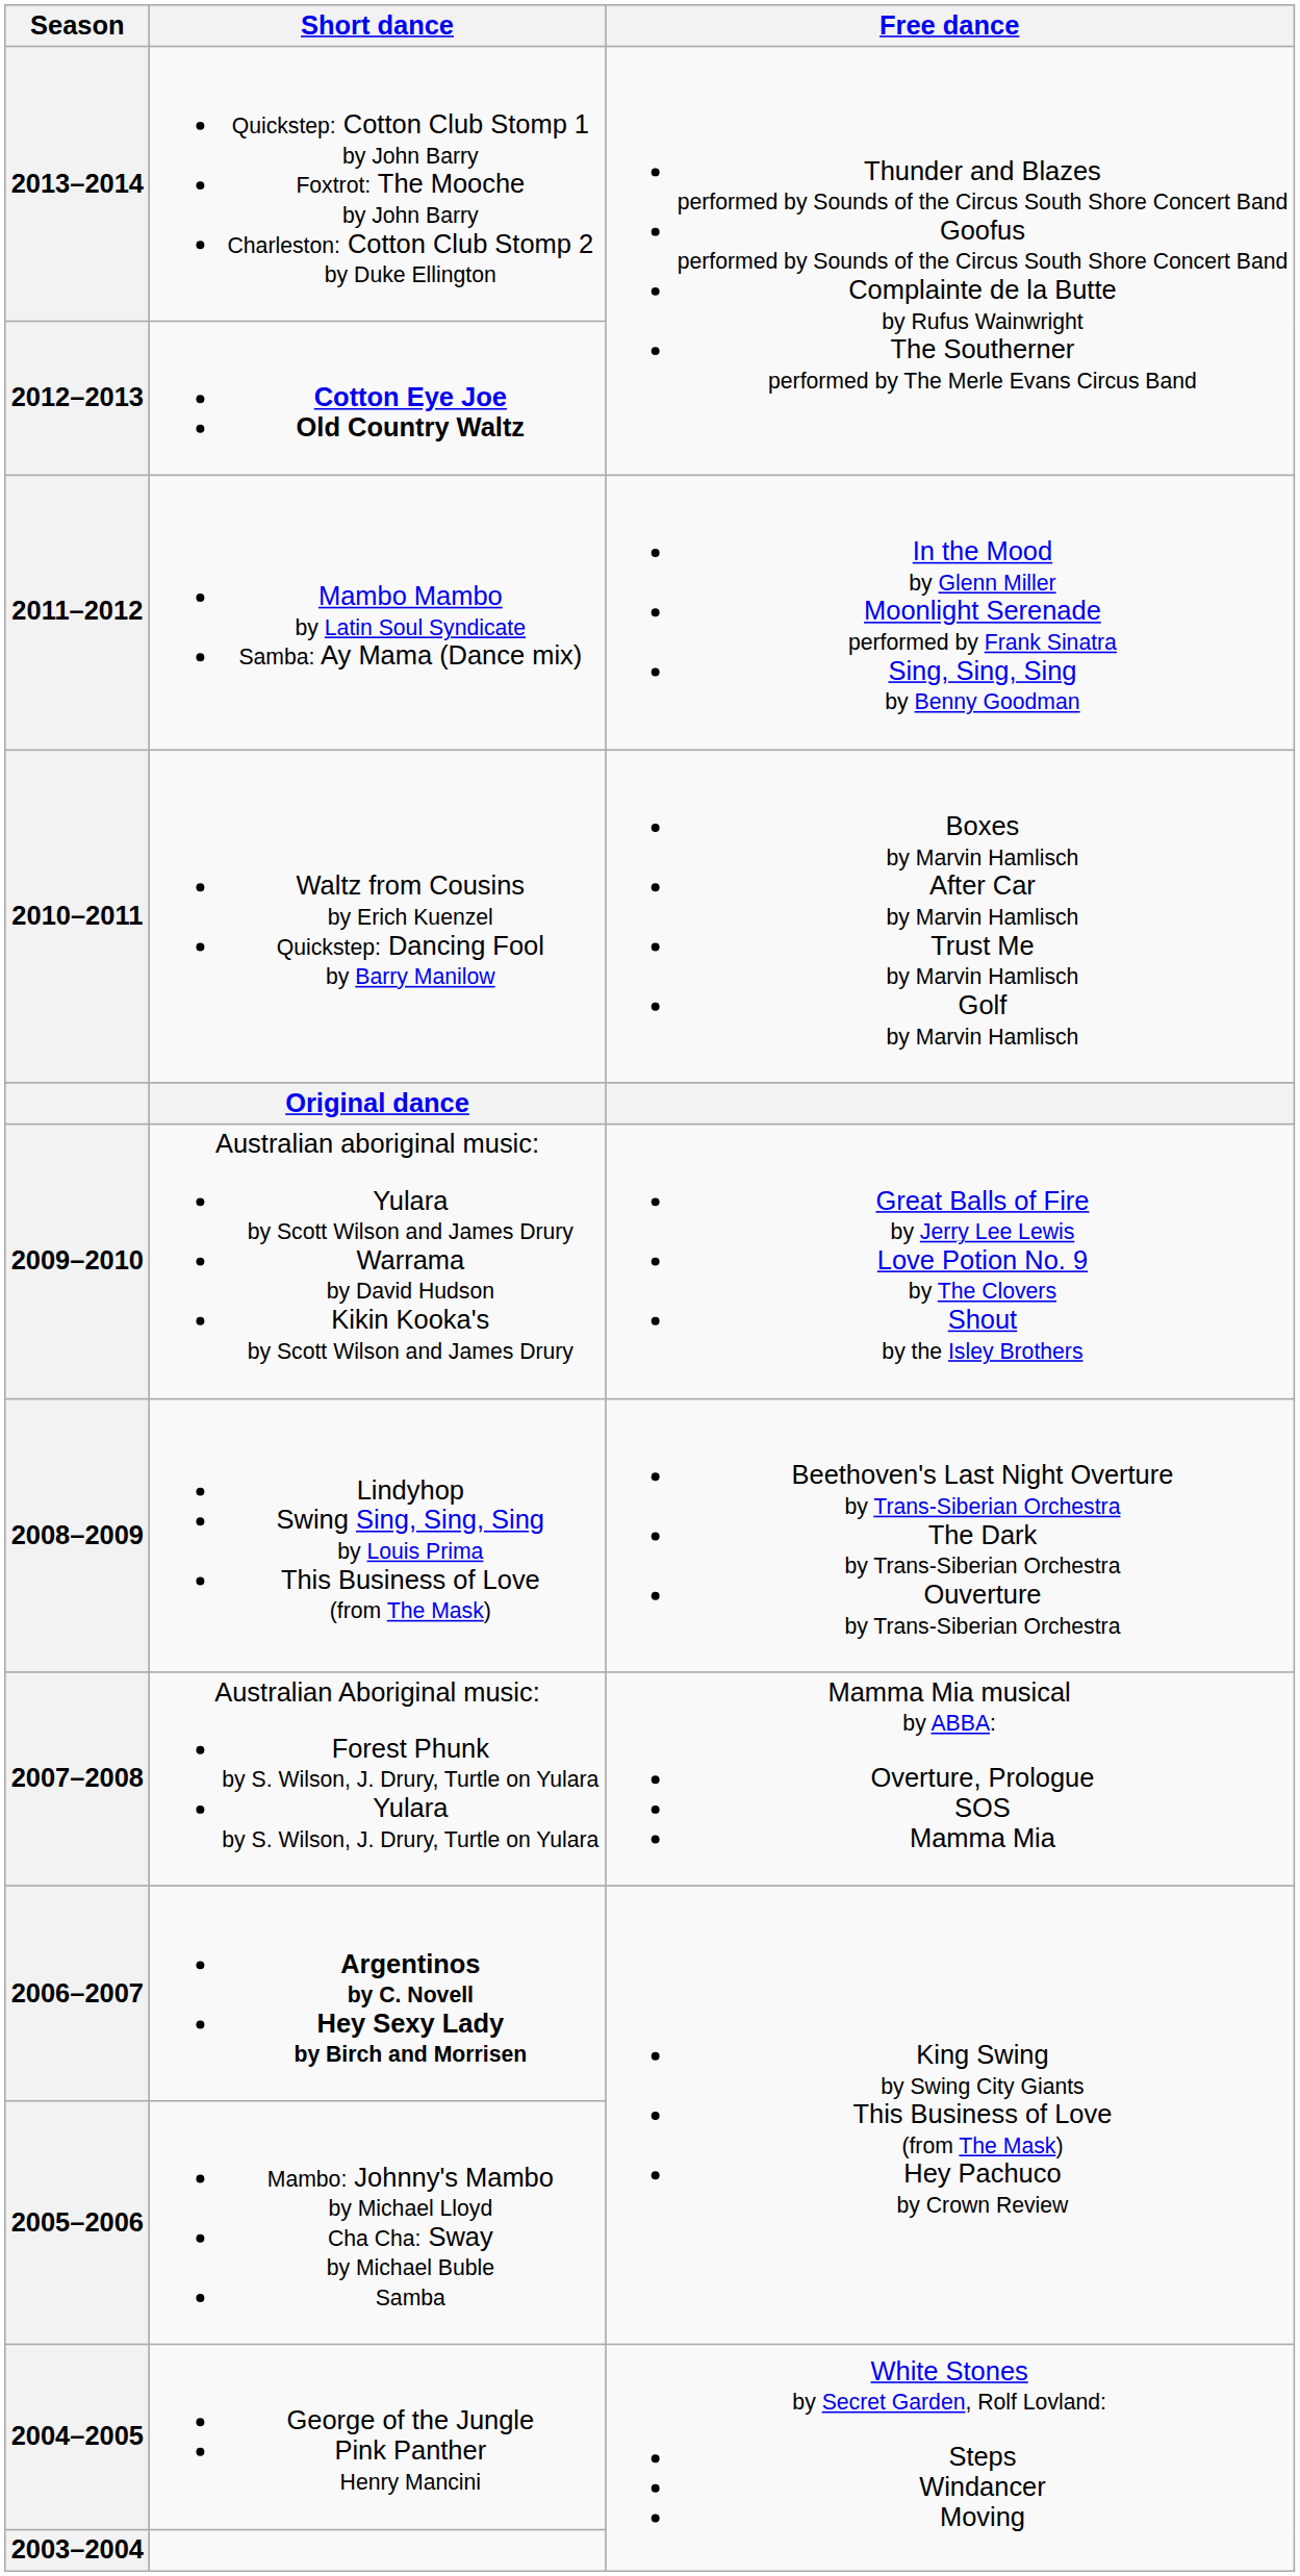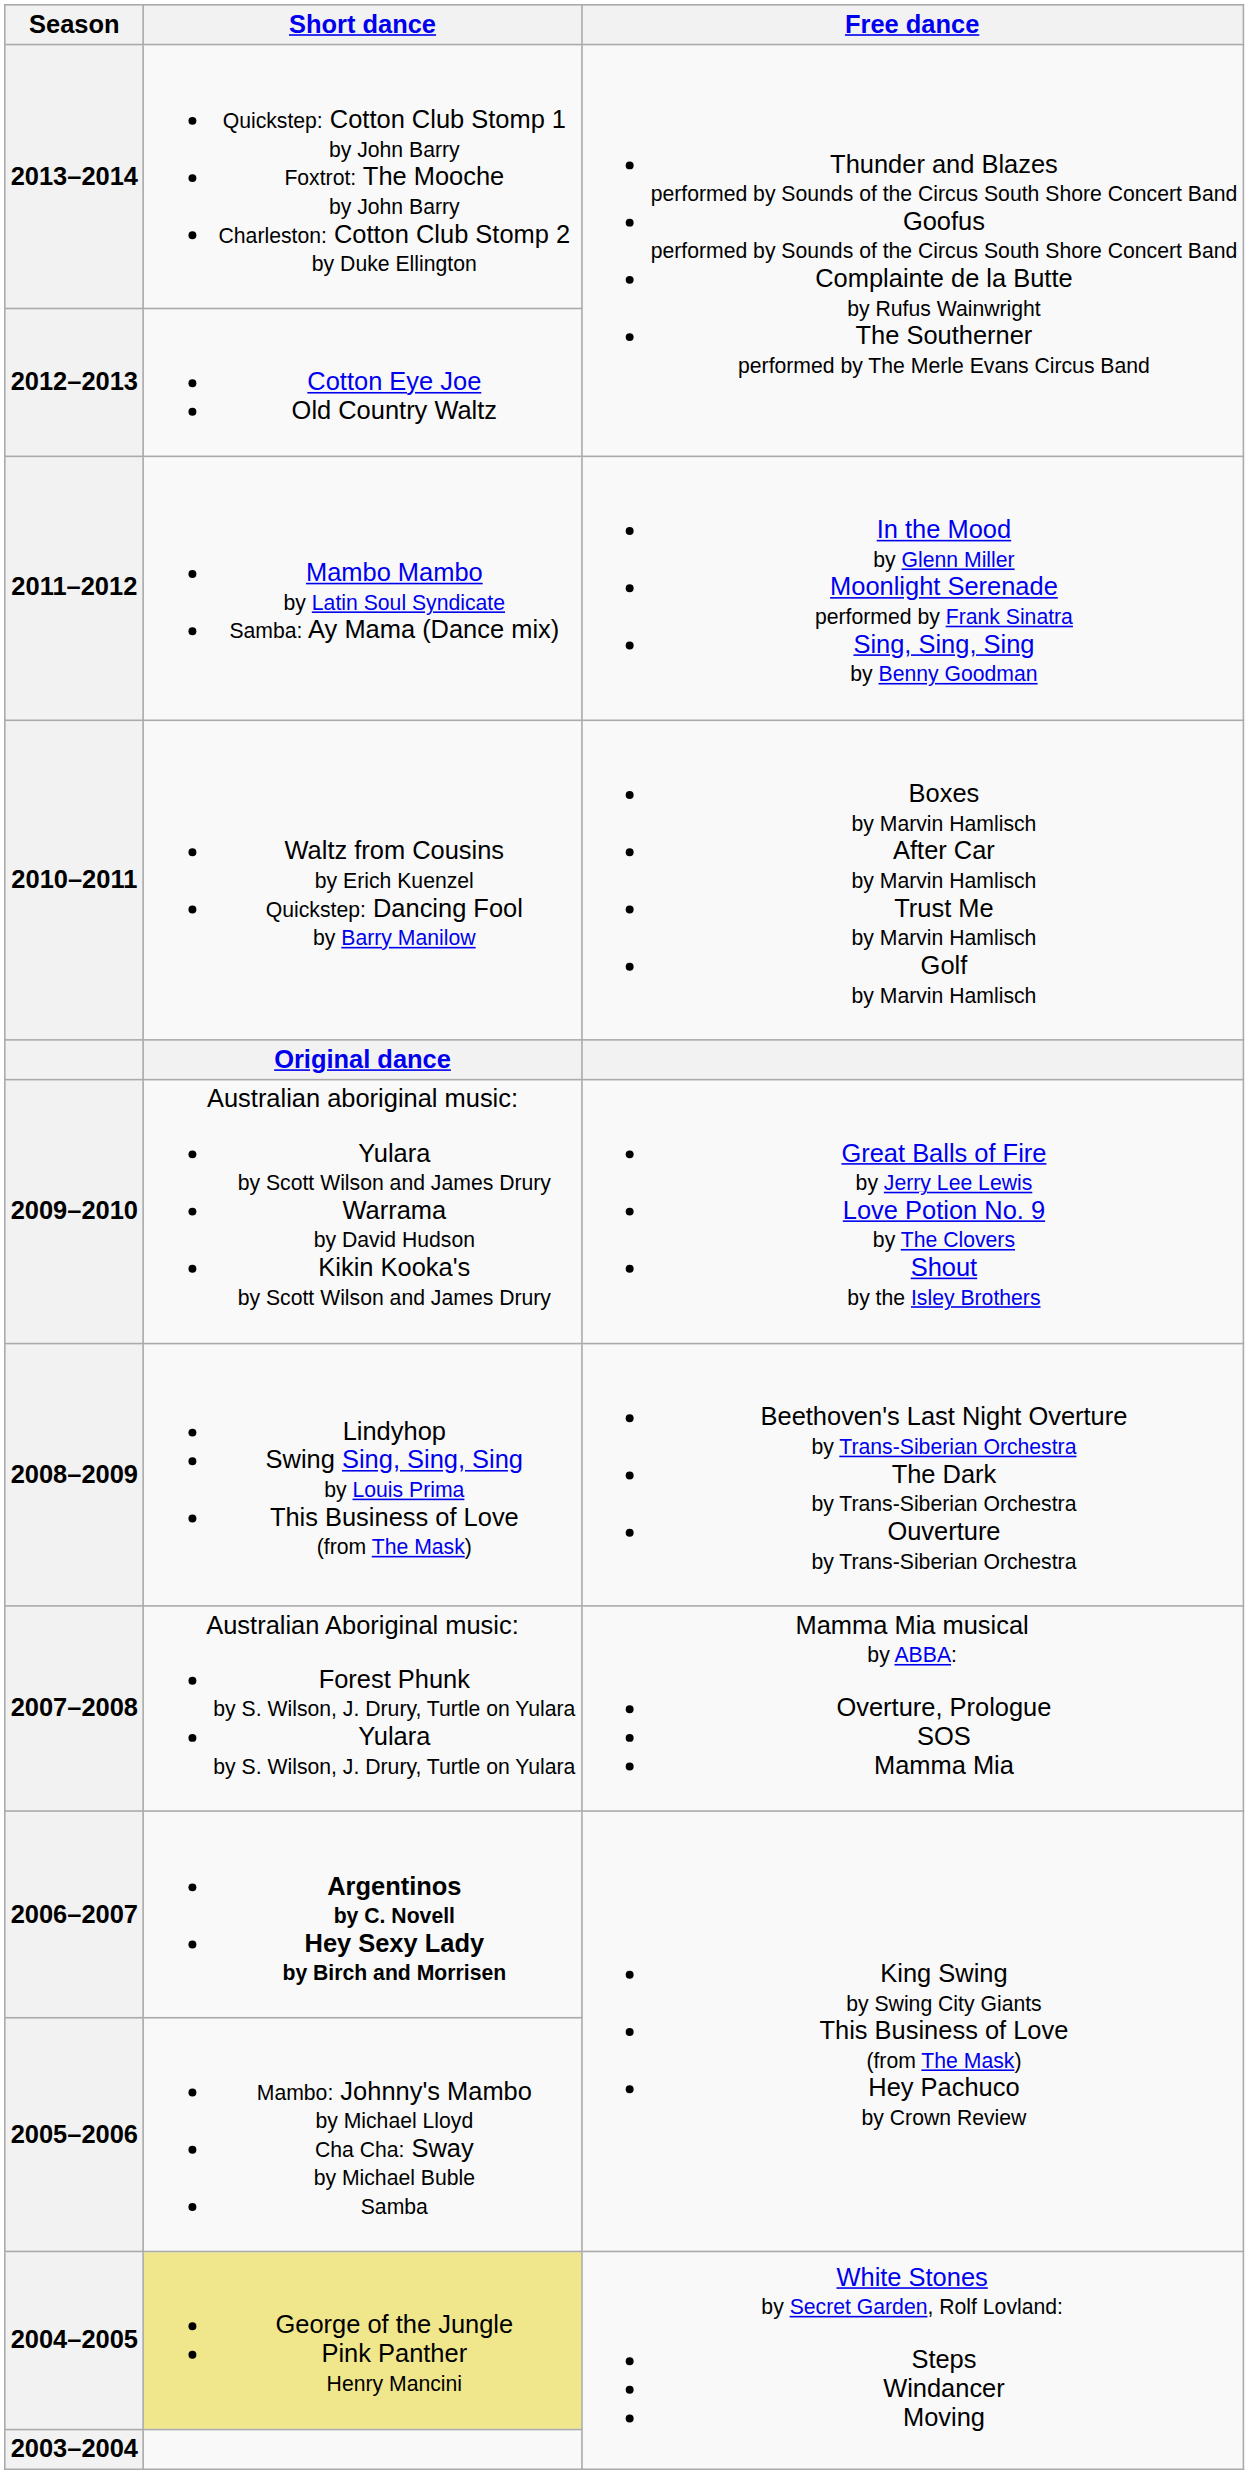2012–2013 | Short dance: bold -> normal
2004–2005 | Short dance: no background -> khaki background
